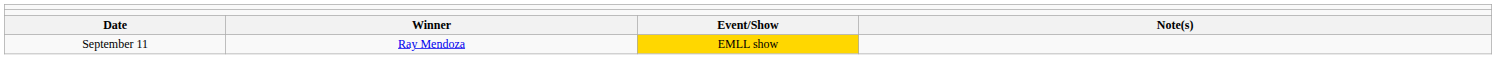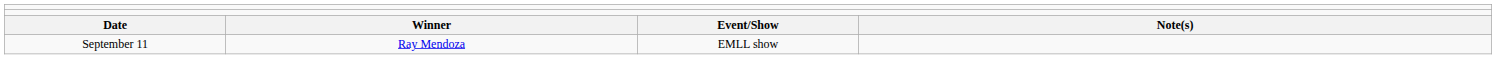September 11 | column 3: gold background -> no background
